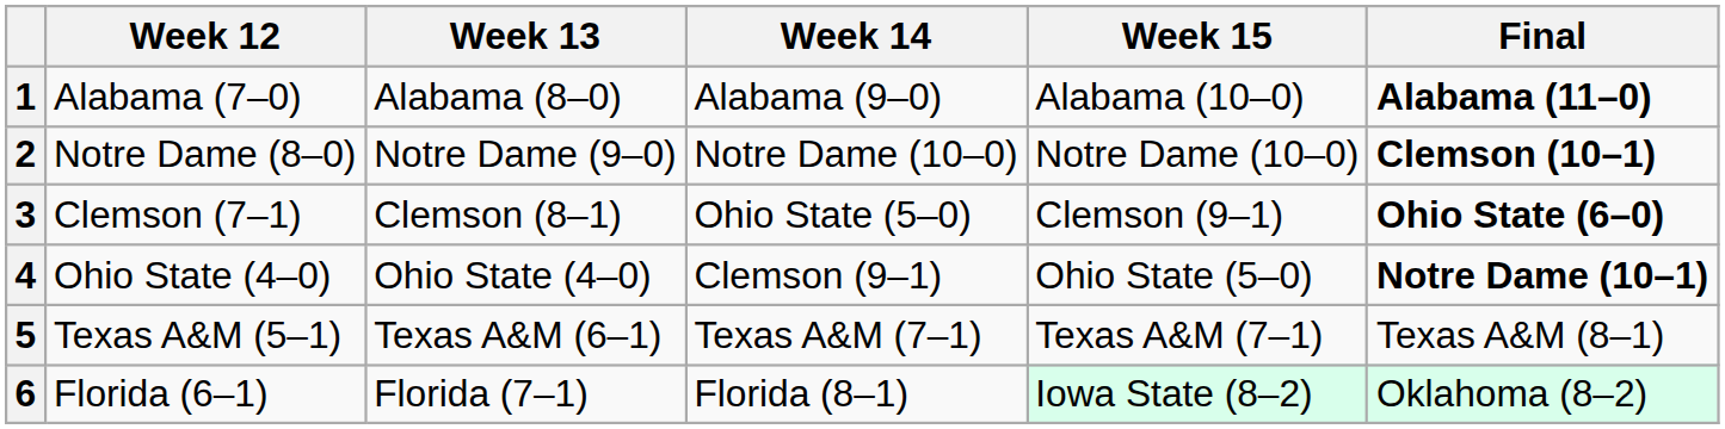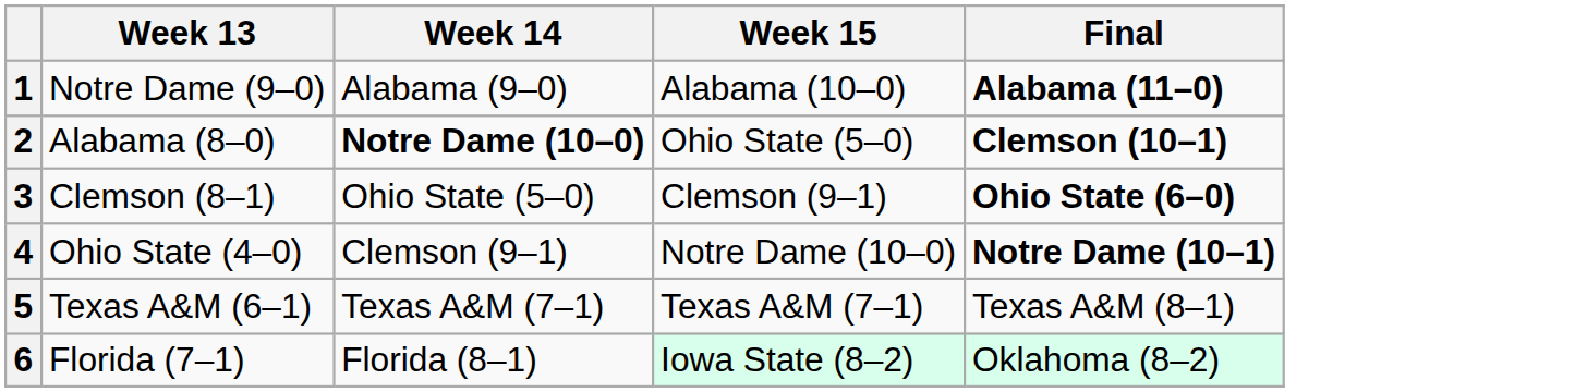- column: Week 12 | Alabama (7–0) | Notre Dame (8–0) | Clemson (7–1) | Ohio State (4–0) | Texas A&M (5–1) | Florida (6–1)
1 | Week 13: Alabama (8–0) -> Notre Dame (9–0)
2 | Week 13: Notre Dame (9–0) -> Alabama (8–0)
2 | Week 14: normal -> bold
2 | Week 15: Notre Dame (10–0) -> Ohio State (5–0)
4 | Week 15: Ohio State (5–0) -> Notre Dame (10–0)
